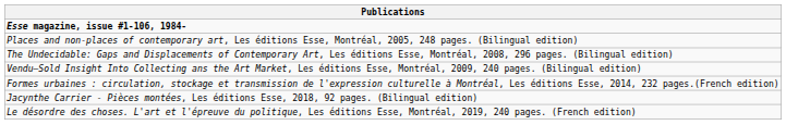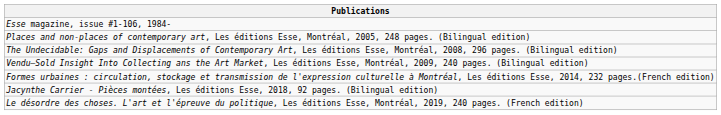row 2 | column 1: bold -> normal
